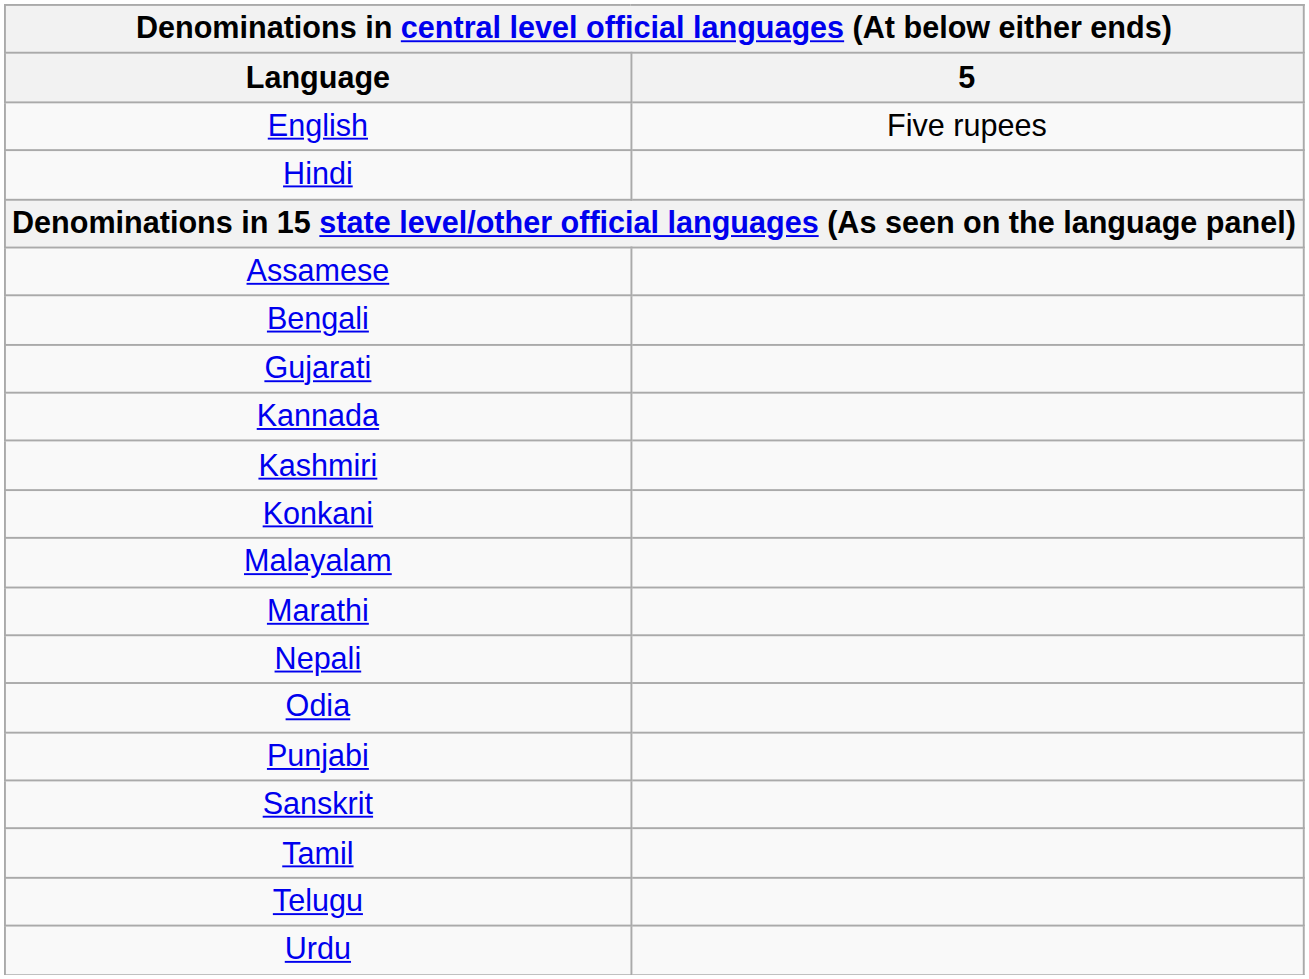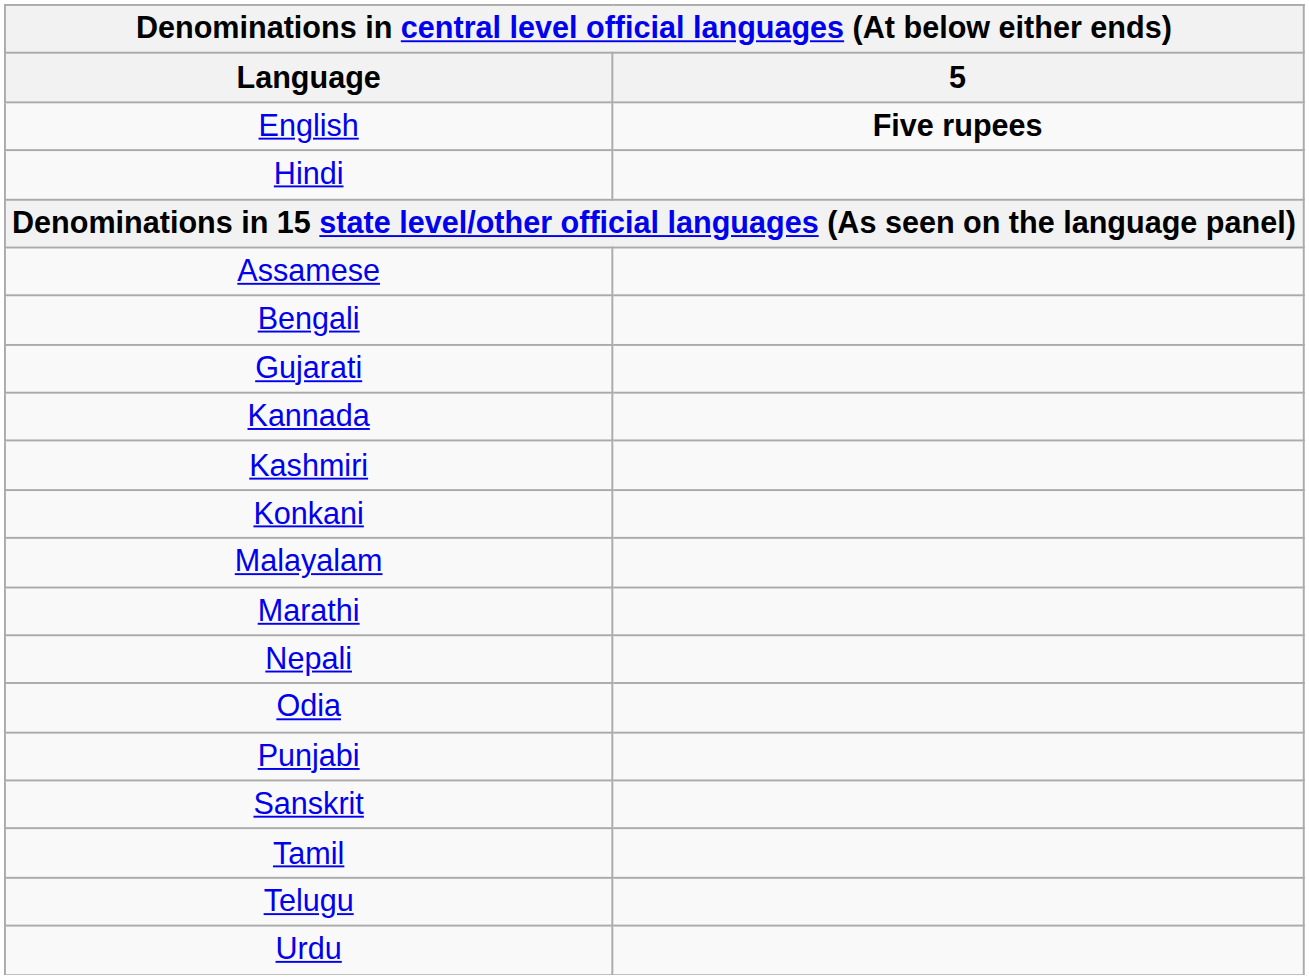English | column 2: normal -> bold
